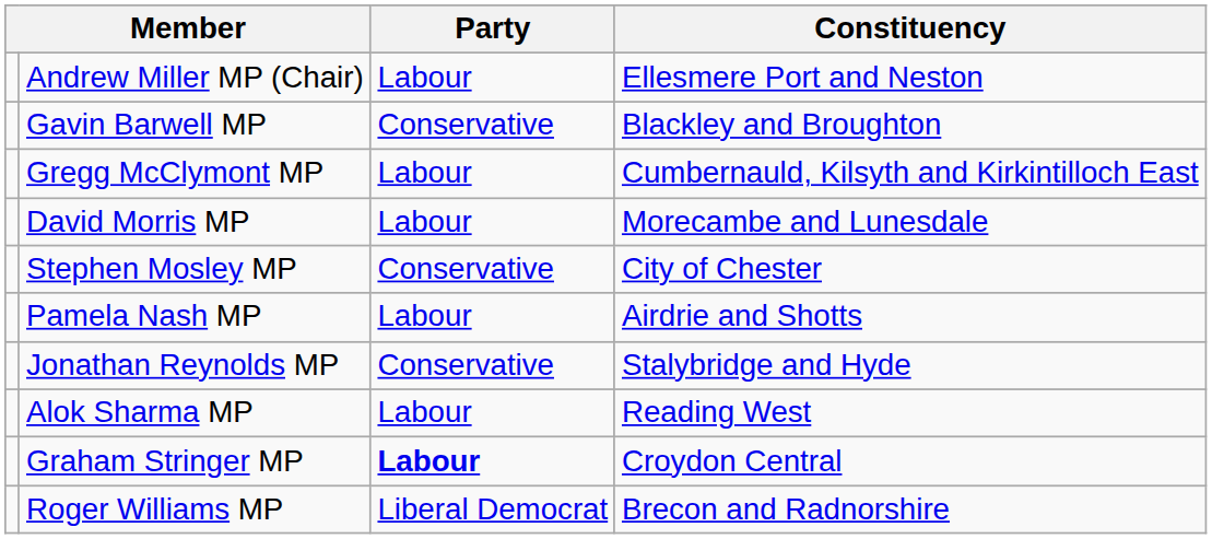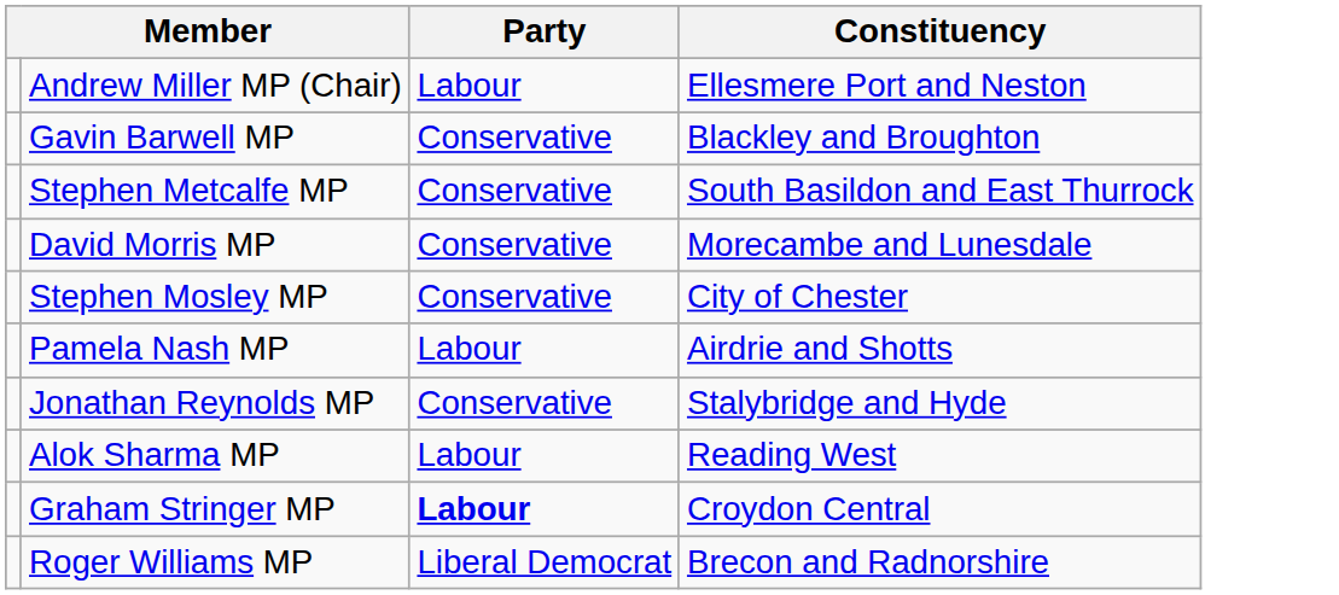- row: Gregg McClymont MP | Labour | Cumbernauld, Kilsyth and Kirkintilloch East
+ row: Stephen Metcalfe MP | Conservative | South Basildon and East Thurrock
David Morris MP | Party: Labour -> Conservative
